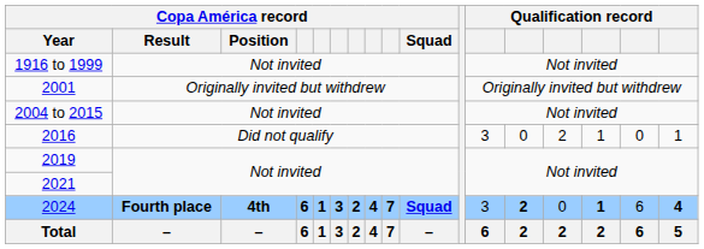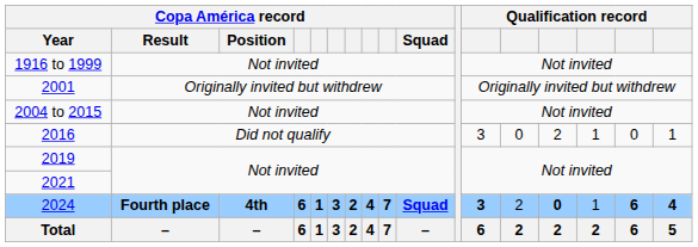2024 | column 12: normal -> bold
2024 | column 13: bold -> normal
2024 | column 14: normal -> bold
2024 | column 15: bold -> normal
2024 | column 16: normal -> bold
